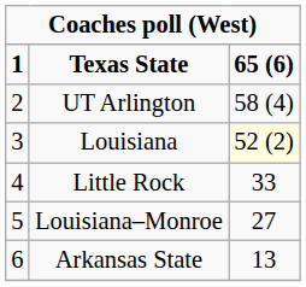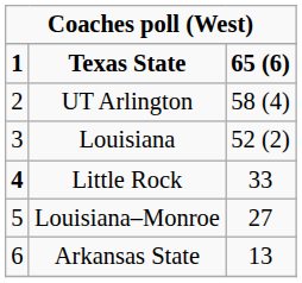Louisiana | column 3: lightyellow background -> no background
Little Rock | column 1: normal -> bold
